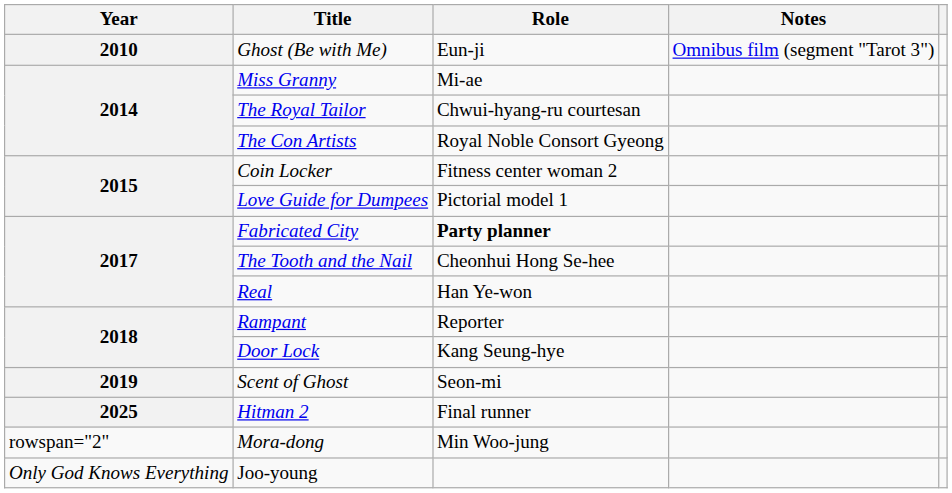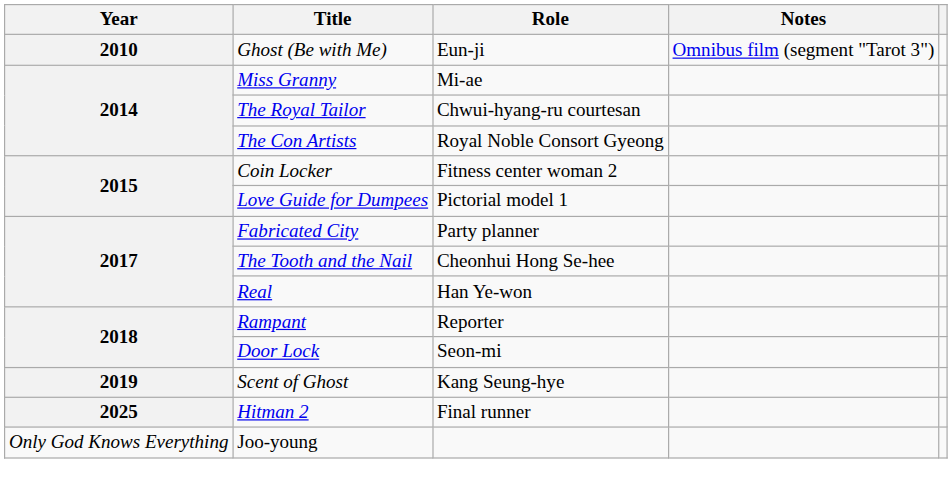Fabricated City | Role: bold -> normal
Door Lock | Role: Kang Seung-hye -> Seon-mi
Scent of Ghost | Role: Seon-mi -> Kang Seung-hye
- row: rowspan="2" | Mora-dong | Min Woo-jung
